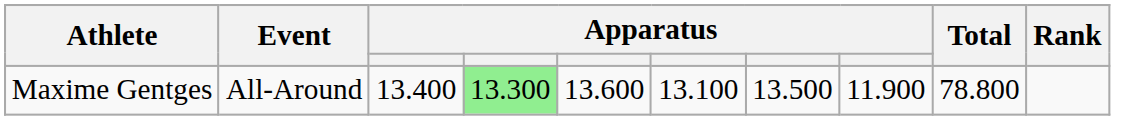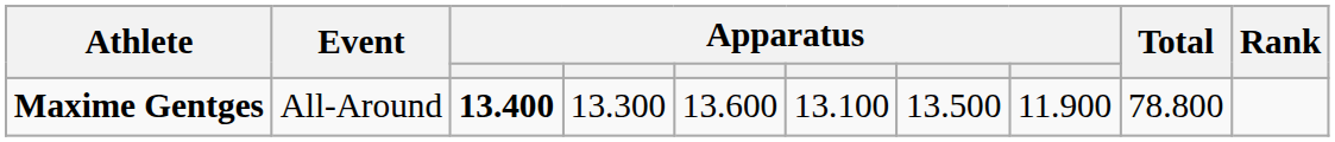row 3 | Athlete: normal -> bold
row 3 | column 3: normal -> bold
row 3 | column 4: lightgreen background -> no background
